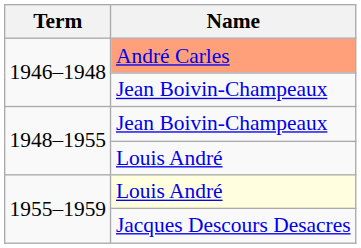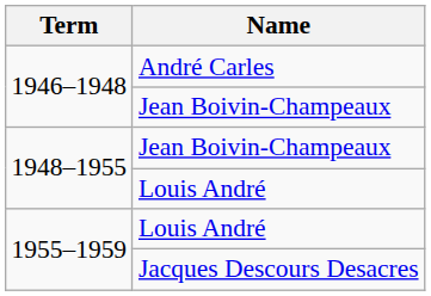row 2 | Name: lightsalmon background -> no background
row 6 | Name: lightyellow background -> no background
